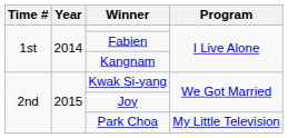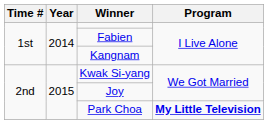Park Choa | Program: normal -> bold
